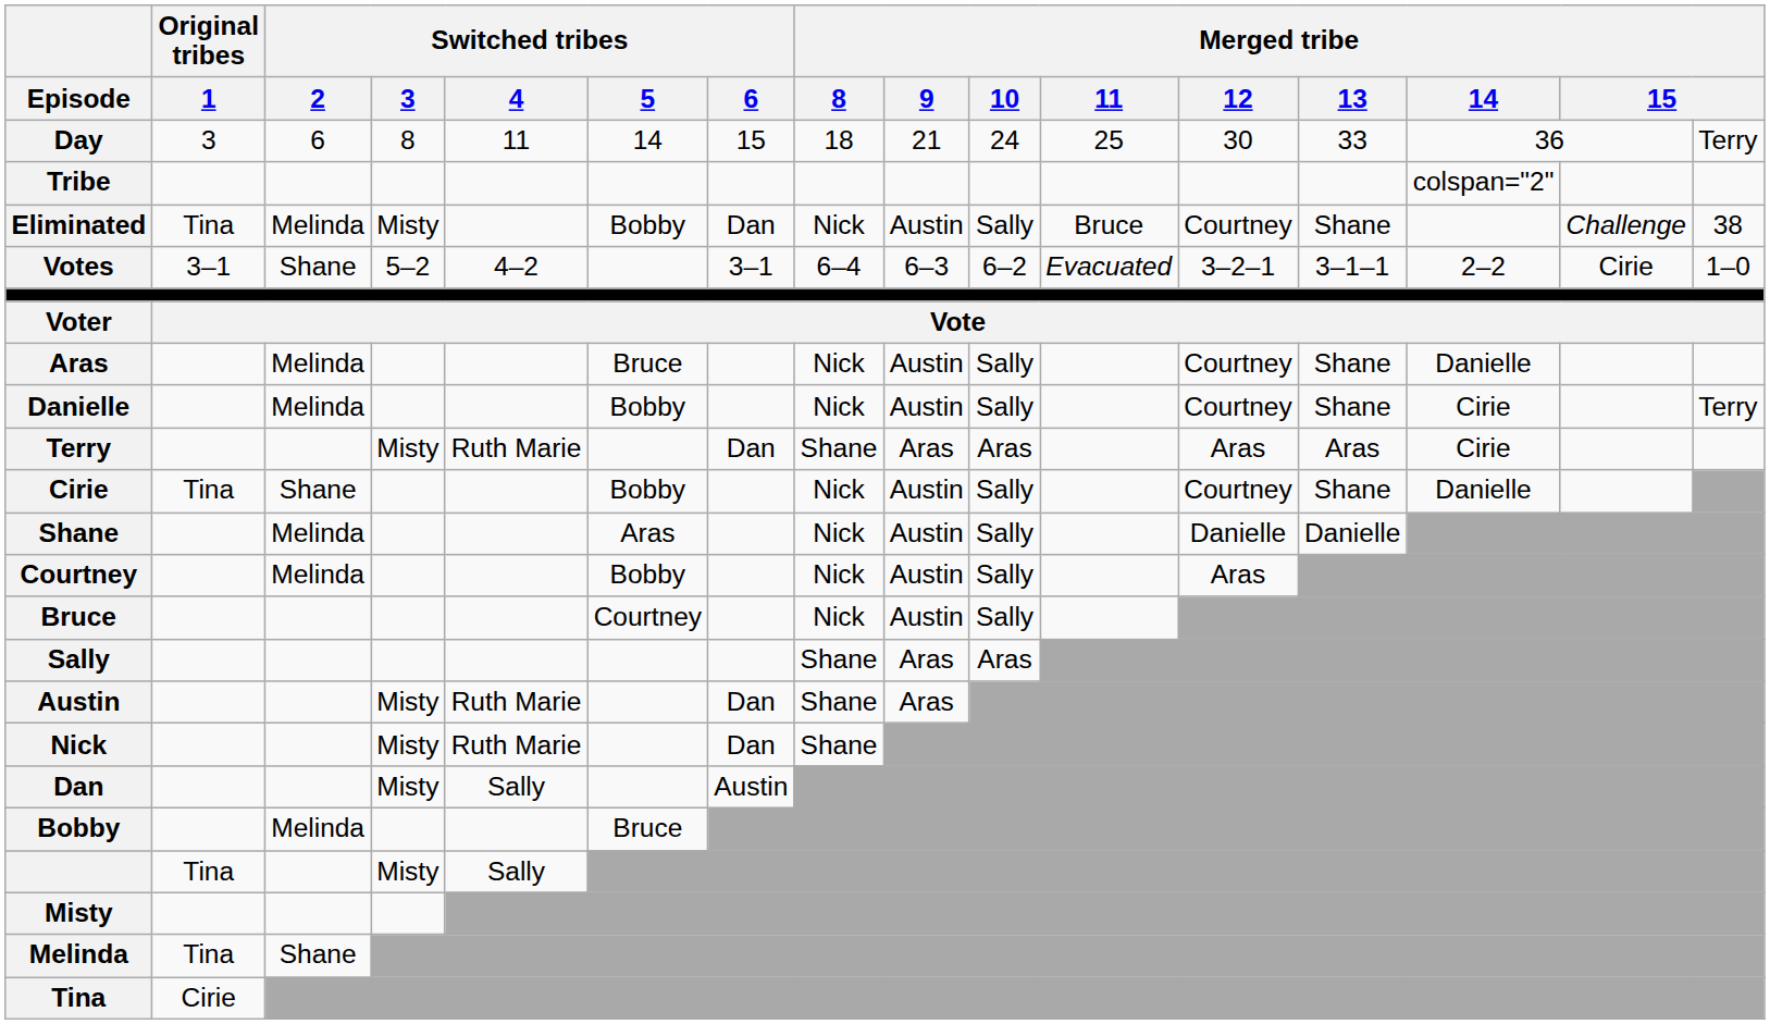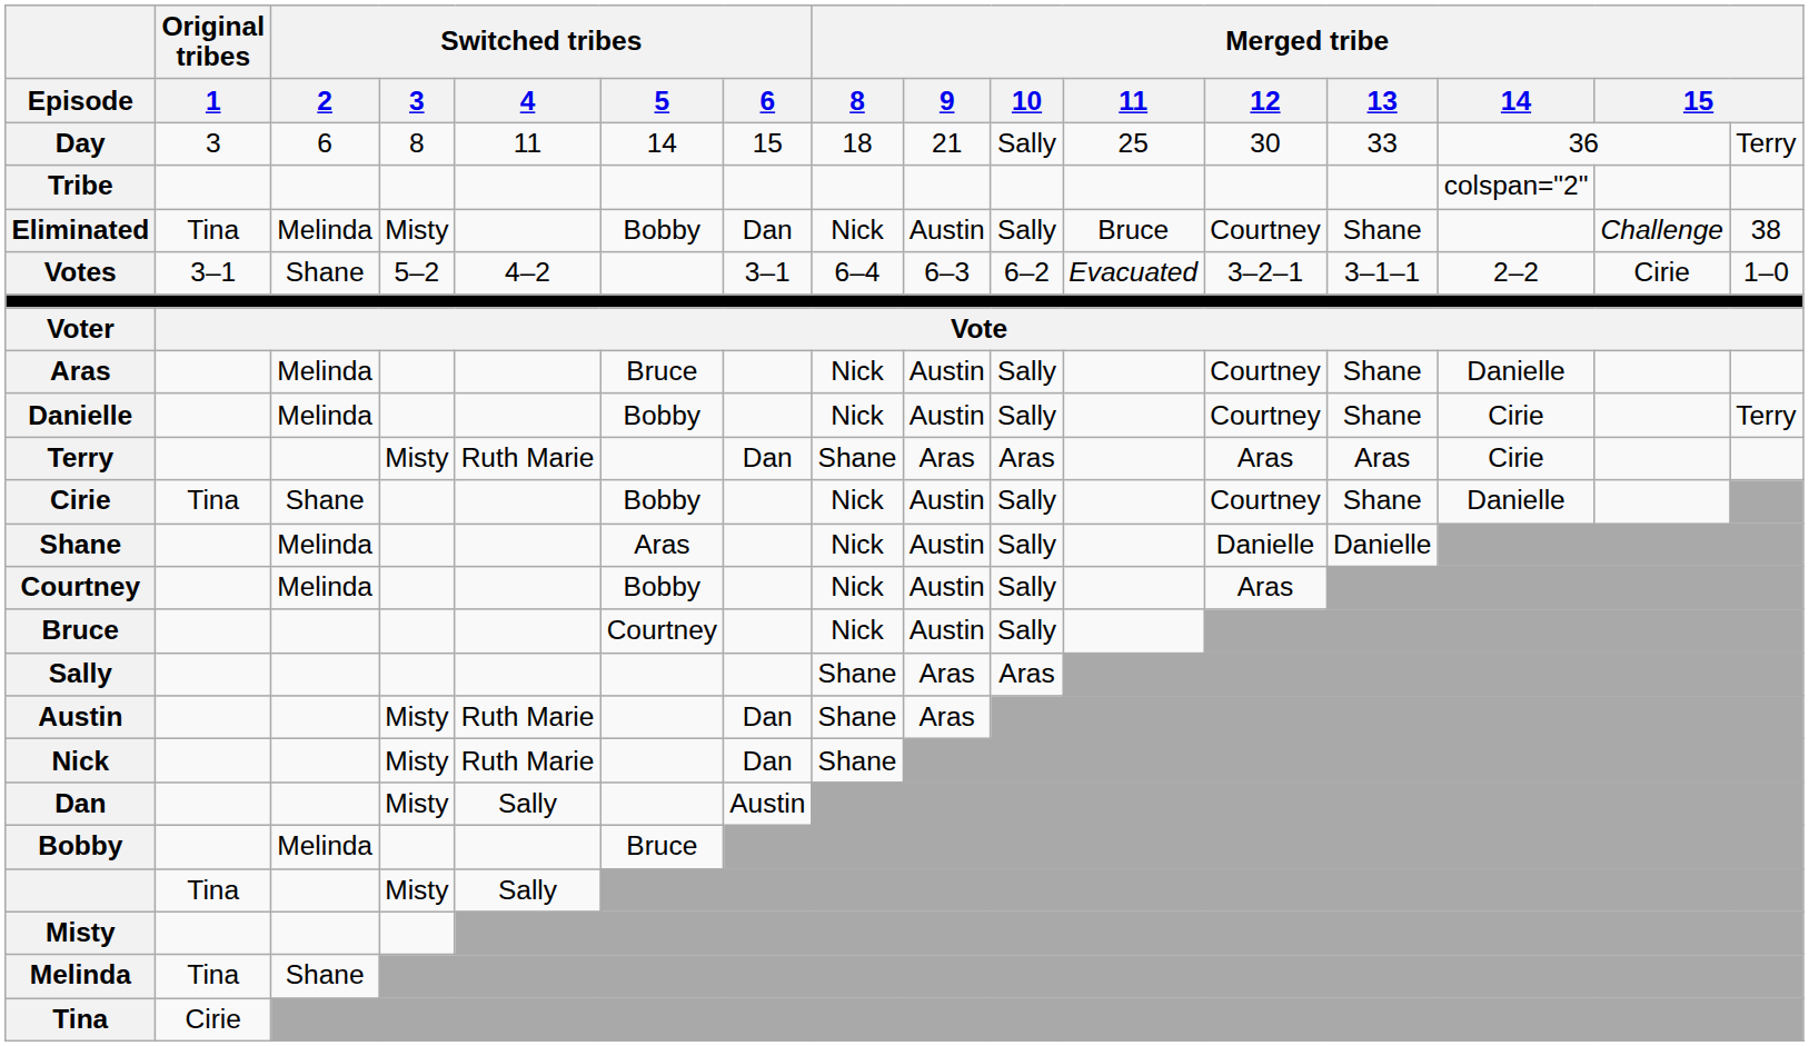Day | Merged tribe / 10: 24 -> Sally
